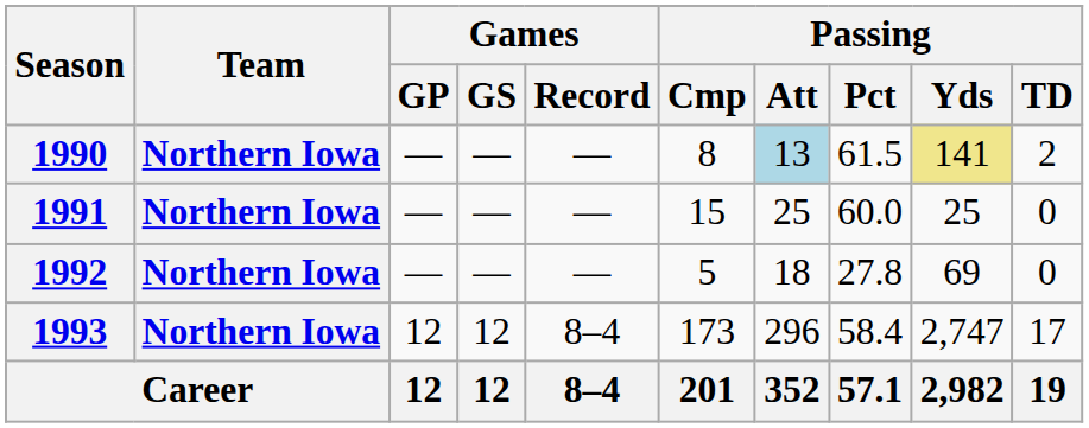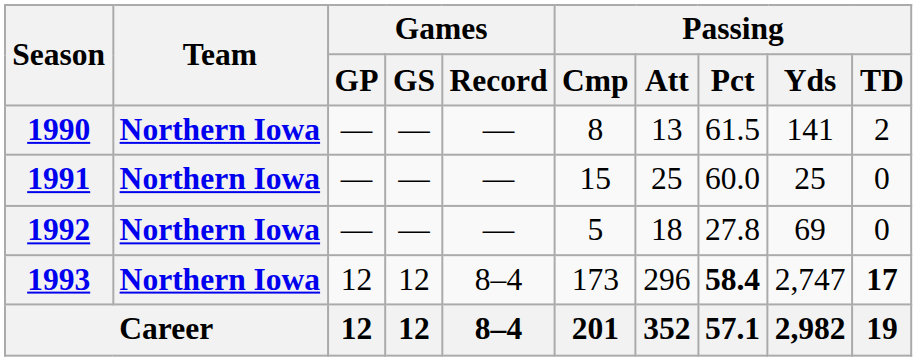1990 | Passing / Att: lightblue background -> no background
1990 | Passing / Yds: khaki background -> no background
1993 | Passing / Pct: normal -> bold
1993 | Passing / TD: normal -> bold
